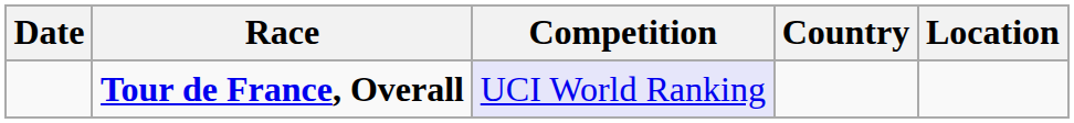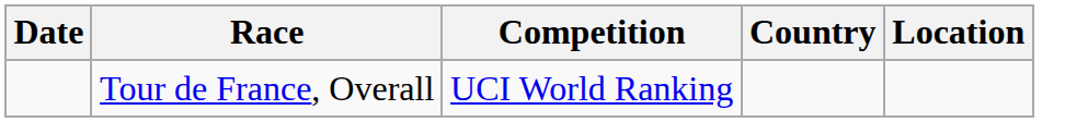row 2 | Race: bold -> normal
row 2 | Competition: lavender background -> no background
